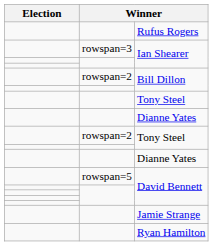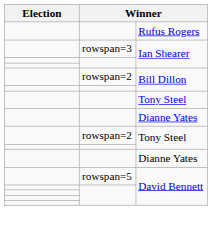- row: Jamie Strange
- row: Ryan Hamilton
